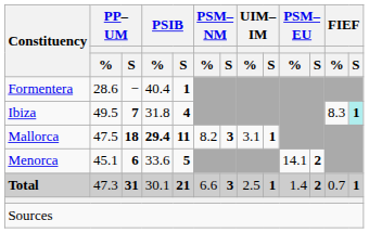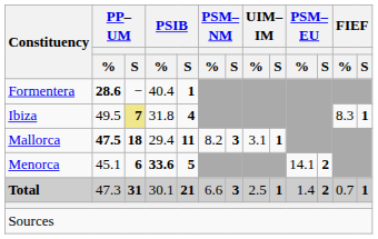Formentera | PP–UM / %: normal -> bold
Ibiza | PP–UM / S: no background -> khaki background
Ibiza | FIEF / S: paleturquoise background -> no background
Mallorca | PP–UM / %: normal -> bold
Mallorca | PSIB / %: bold -> normal
Menorca | PSIB / %: normal -> bold
